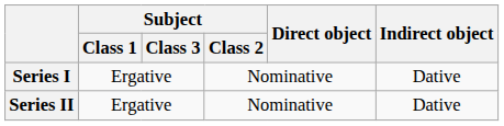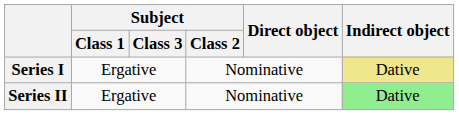Series I | Indirect object: no background -> khaki background
Series II | Indirect object: no background -> lightgreen background
